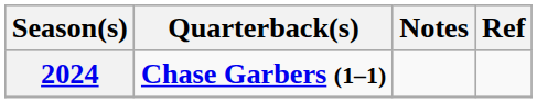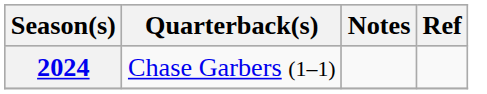2024 | Quarterback(s): bold -> normal
